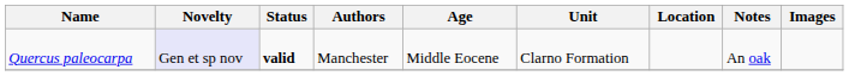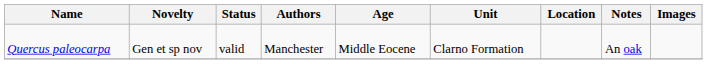Quercus paleocarpa | Novelty: lavender background -> no background
Quercus paleocarpa | Status: bold -> normal
